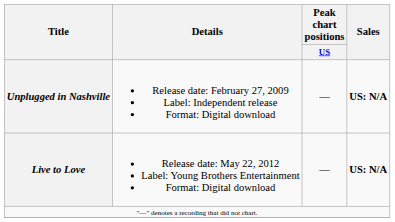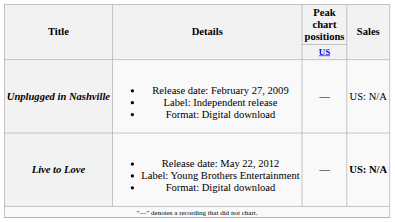Unplugged in Nashville | Sales: bold -> normal
